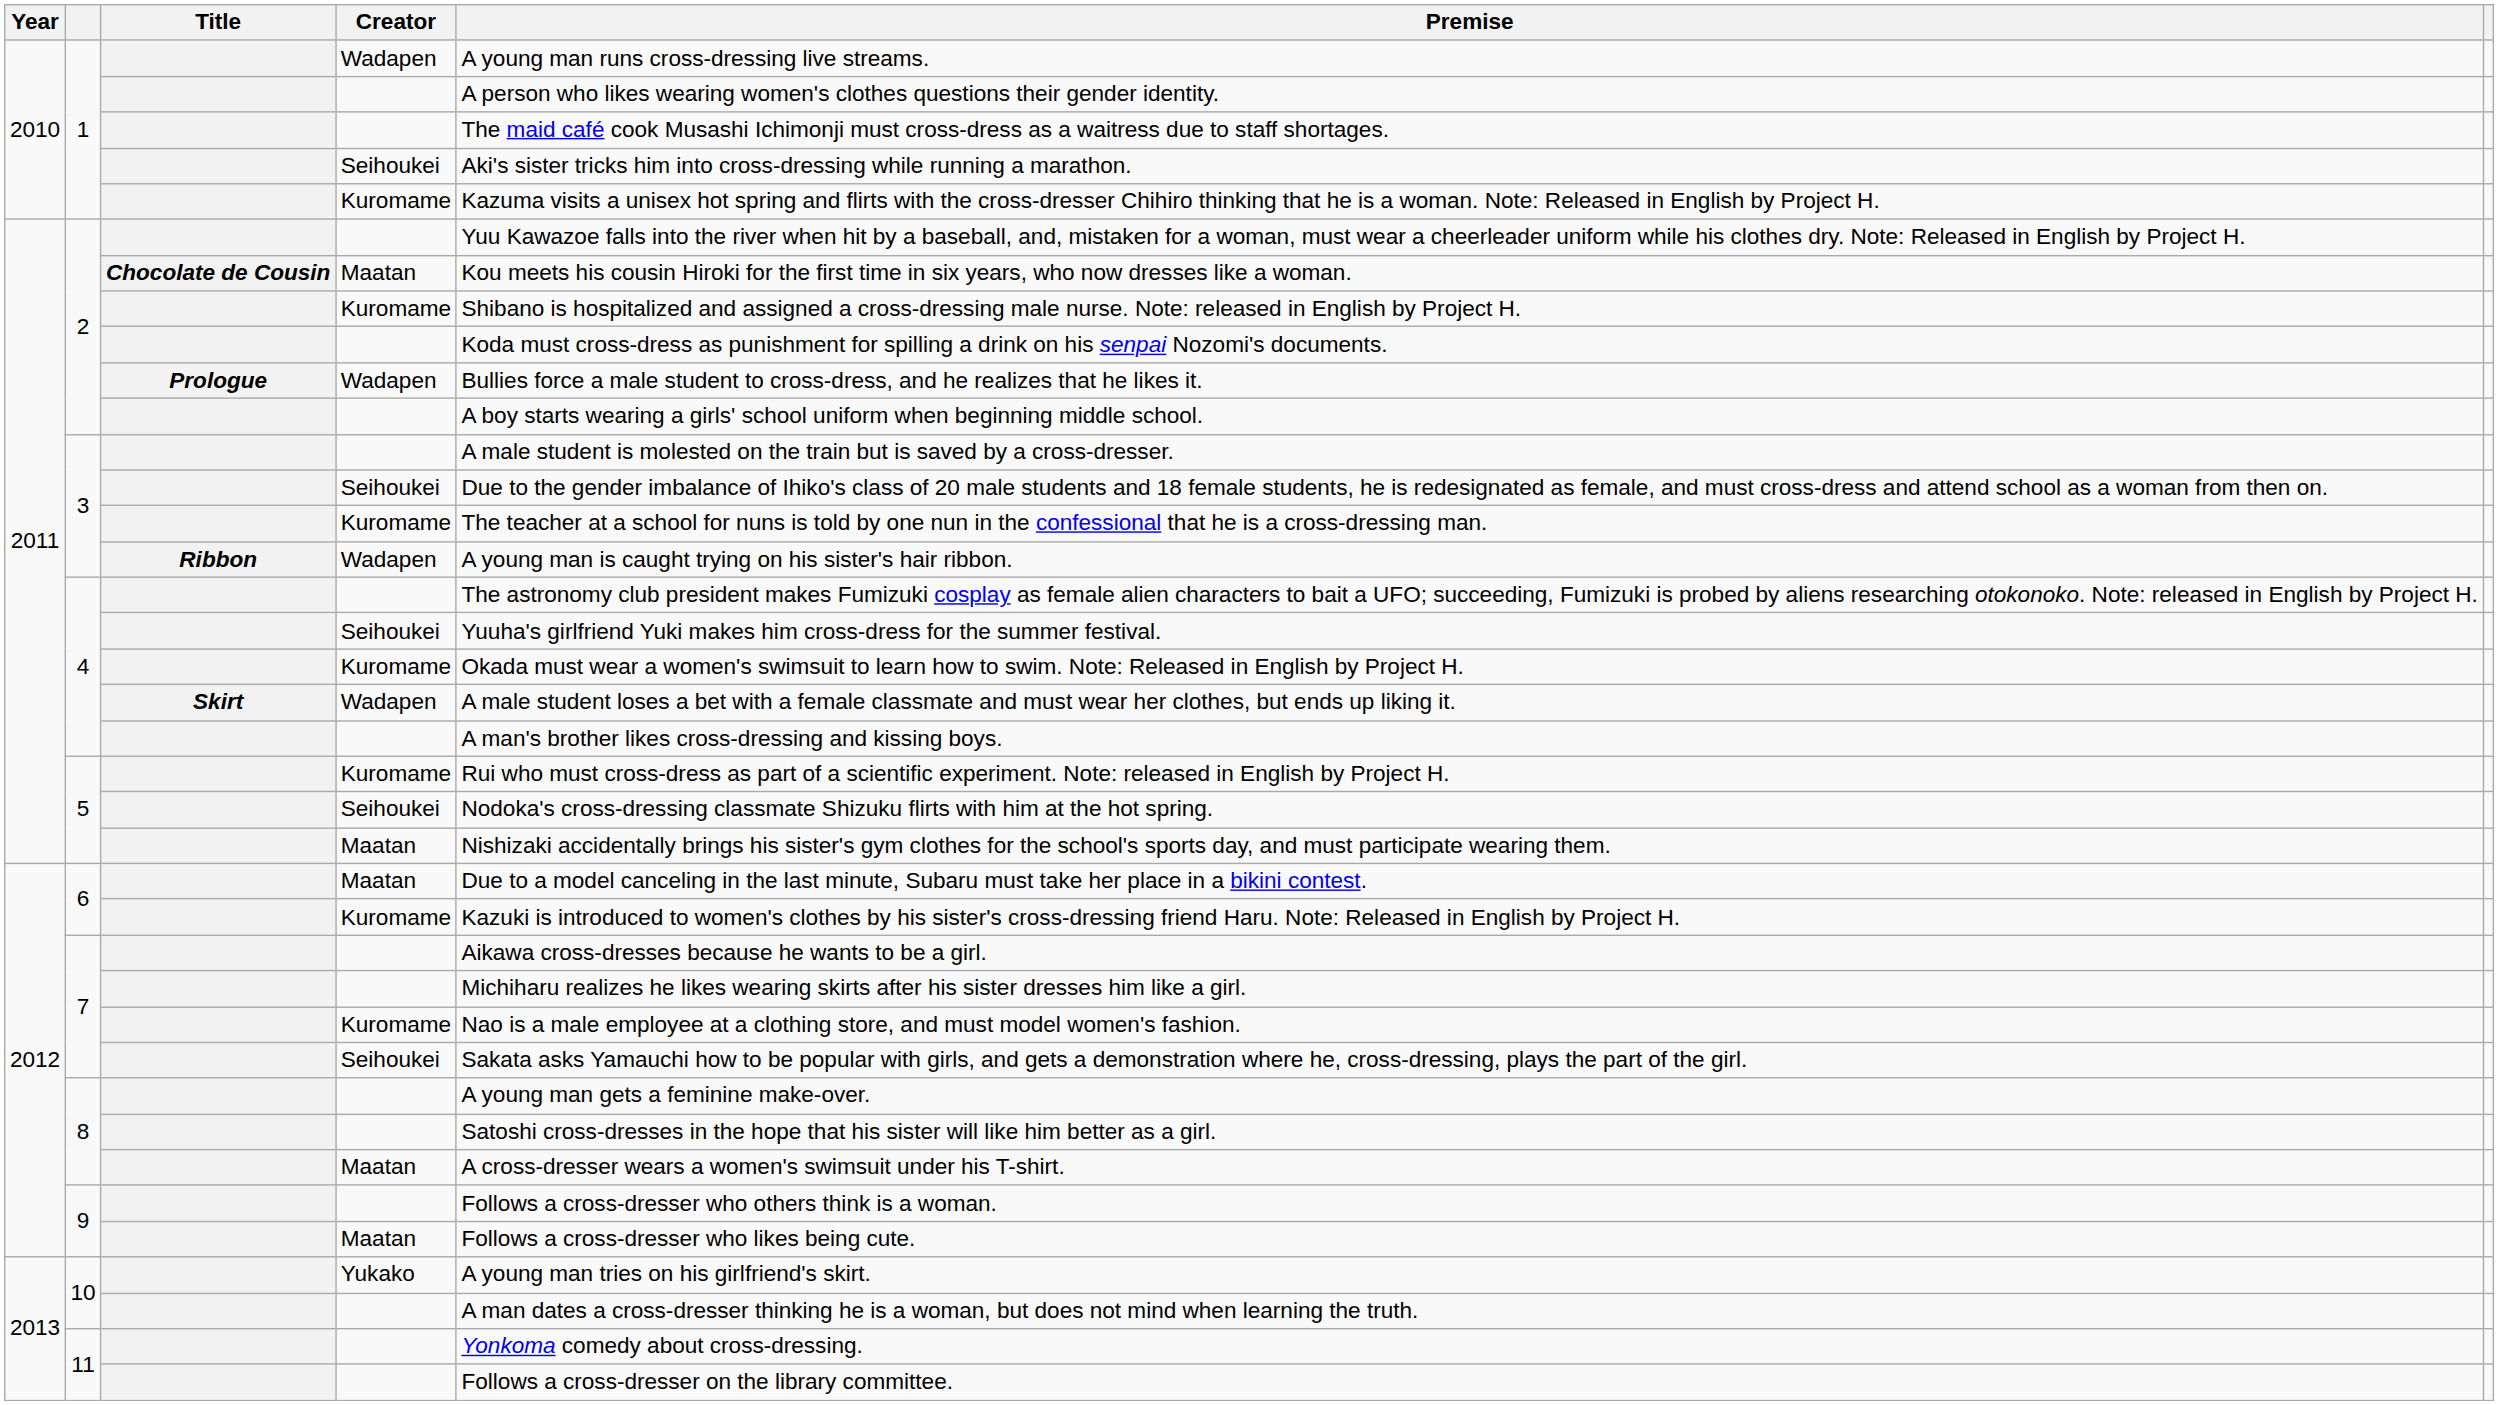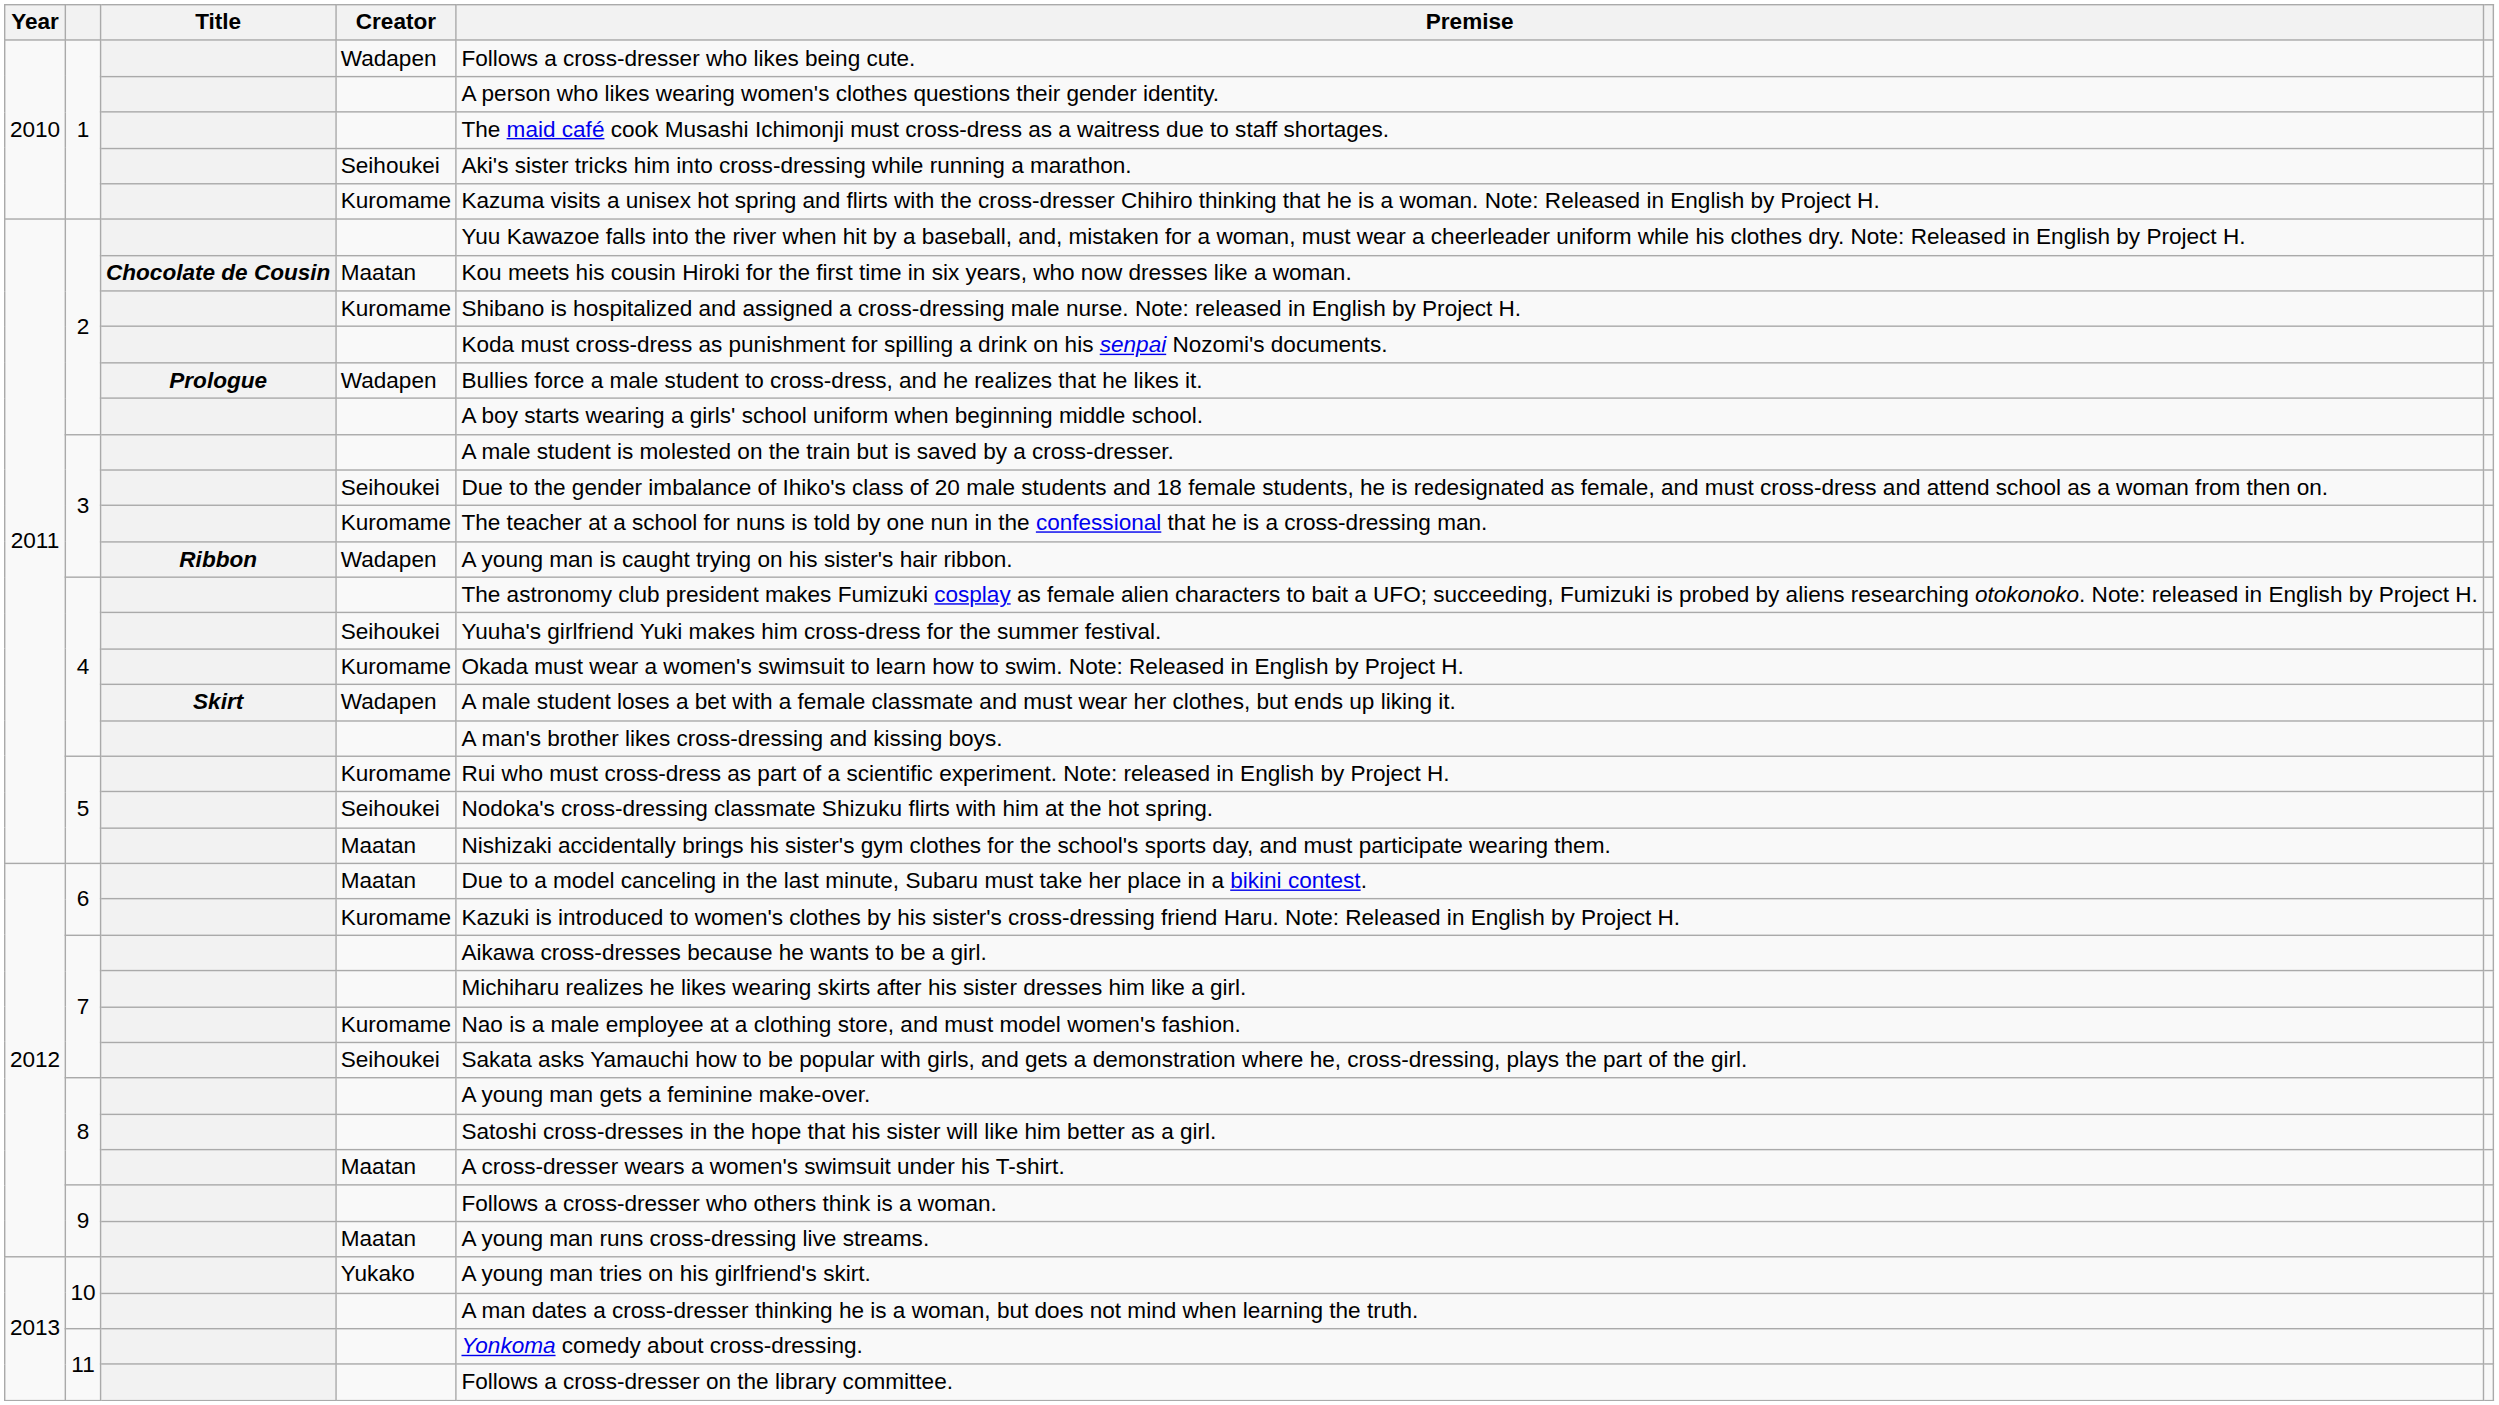1 / Wadapen | Premise: A young man runs cross-dressing live streams. -> Follows a cross-dresser who likes being cute.
9 / Maatan | Premise: Follows a cross-dresser who likes being cute. -> A young man runs cross-dressing live streams.
